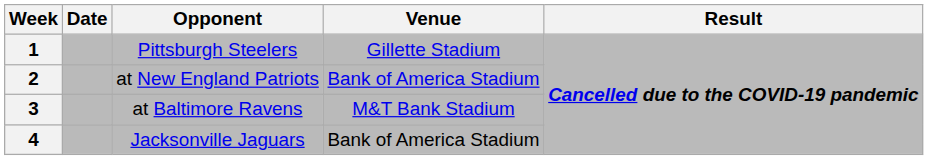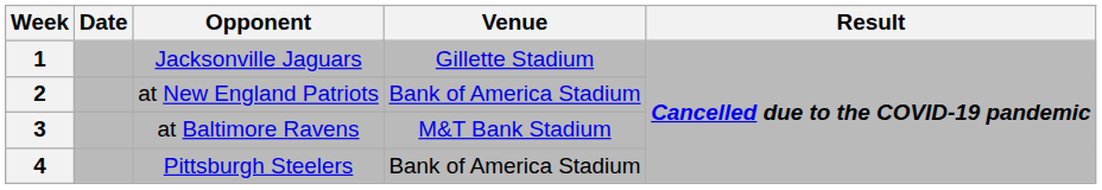1 | Opponent: Pittsburgh Steelers -> Jacksonville Jaguars
4 | Opponent: Jacksonville Jaguars -> Pittsburgh Steelers
